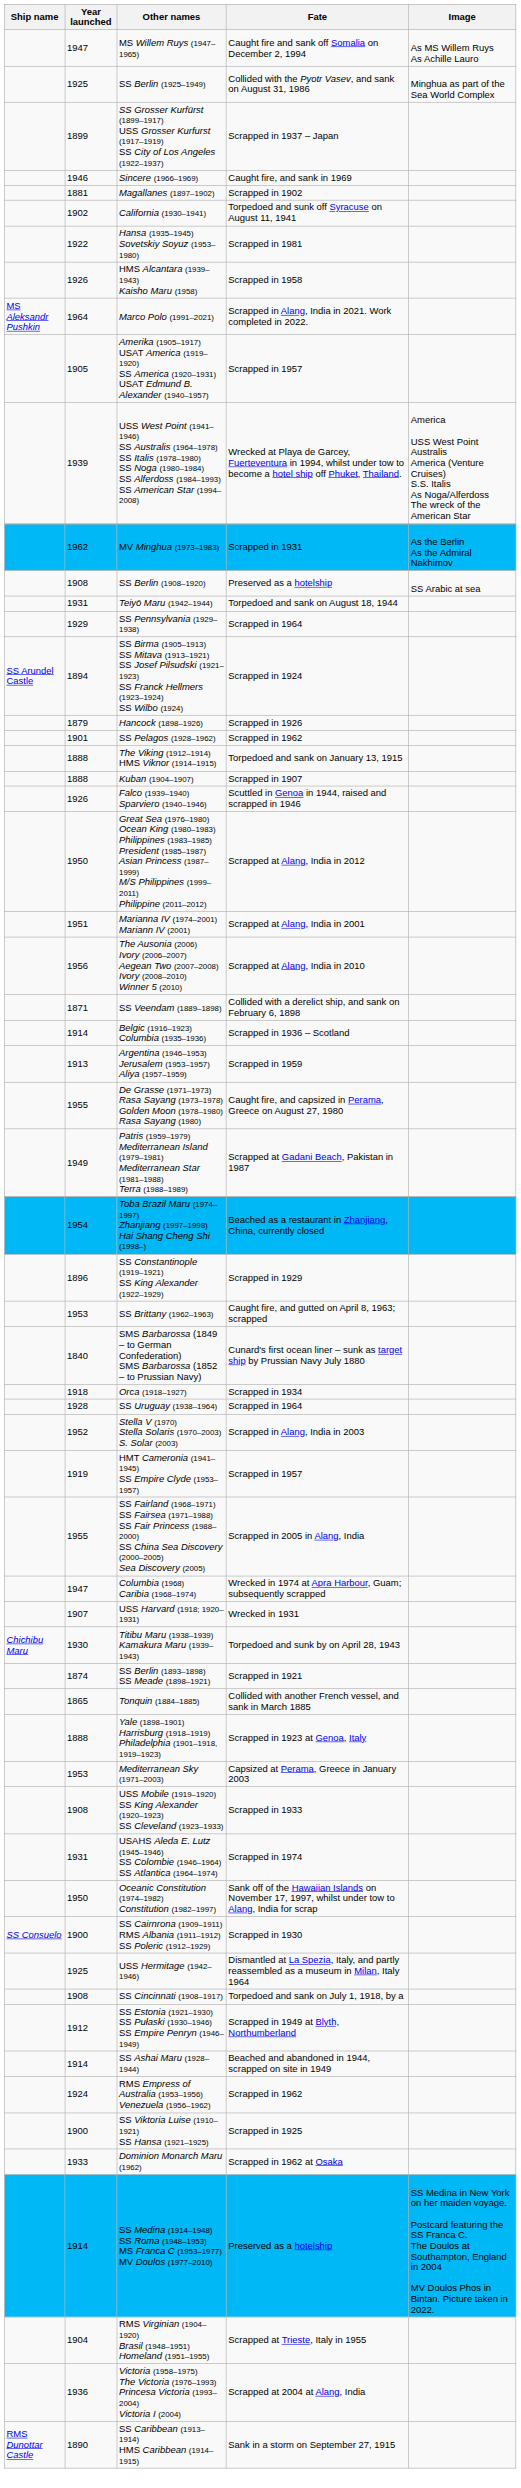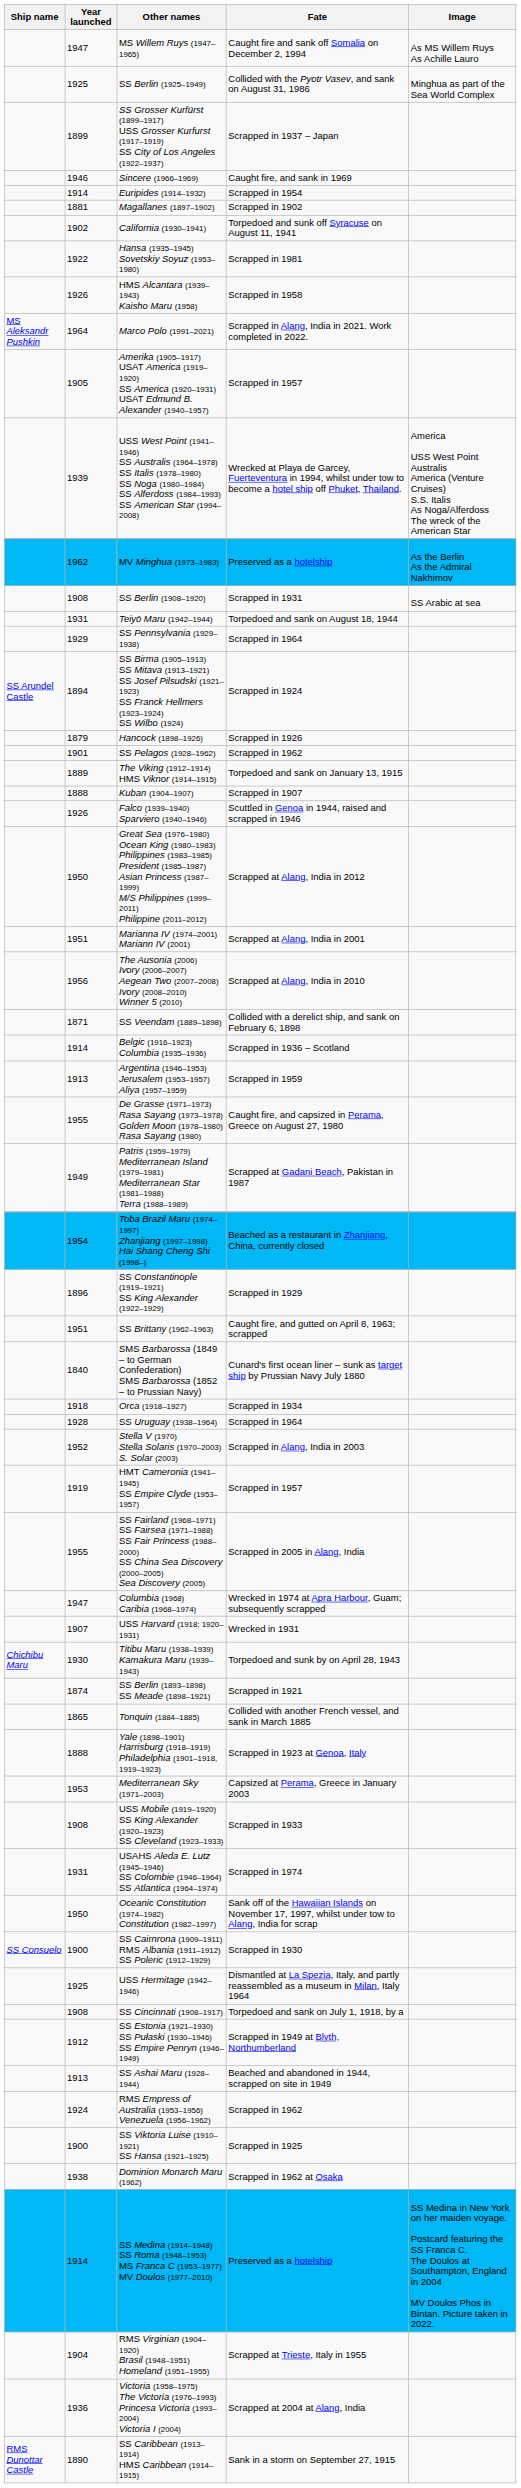+ row: 1914 | Euripides (1914–1932) | Scrapped in 1954
MV Minghua (1973–1983) | Fate: Scrapped in 1931 -> Preserved as a hotelship
SS Berlin (1908–1920) | Fate: Preserved as a hotelship -> Scrapped in 1931
The Viking (1912–1914) HMS Viknor (1914–1915) | Year launched: 1888 -> 1889
SS Brittany (1962–1963) | Year launched: 1953 -> 1951
SS Ashai Maru (1928–1944) | Year launched: 1914 -> 1913
Dominion Monarch Maru (1962) | Year launched: 1933 -> 1938
